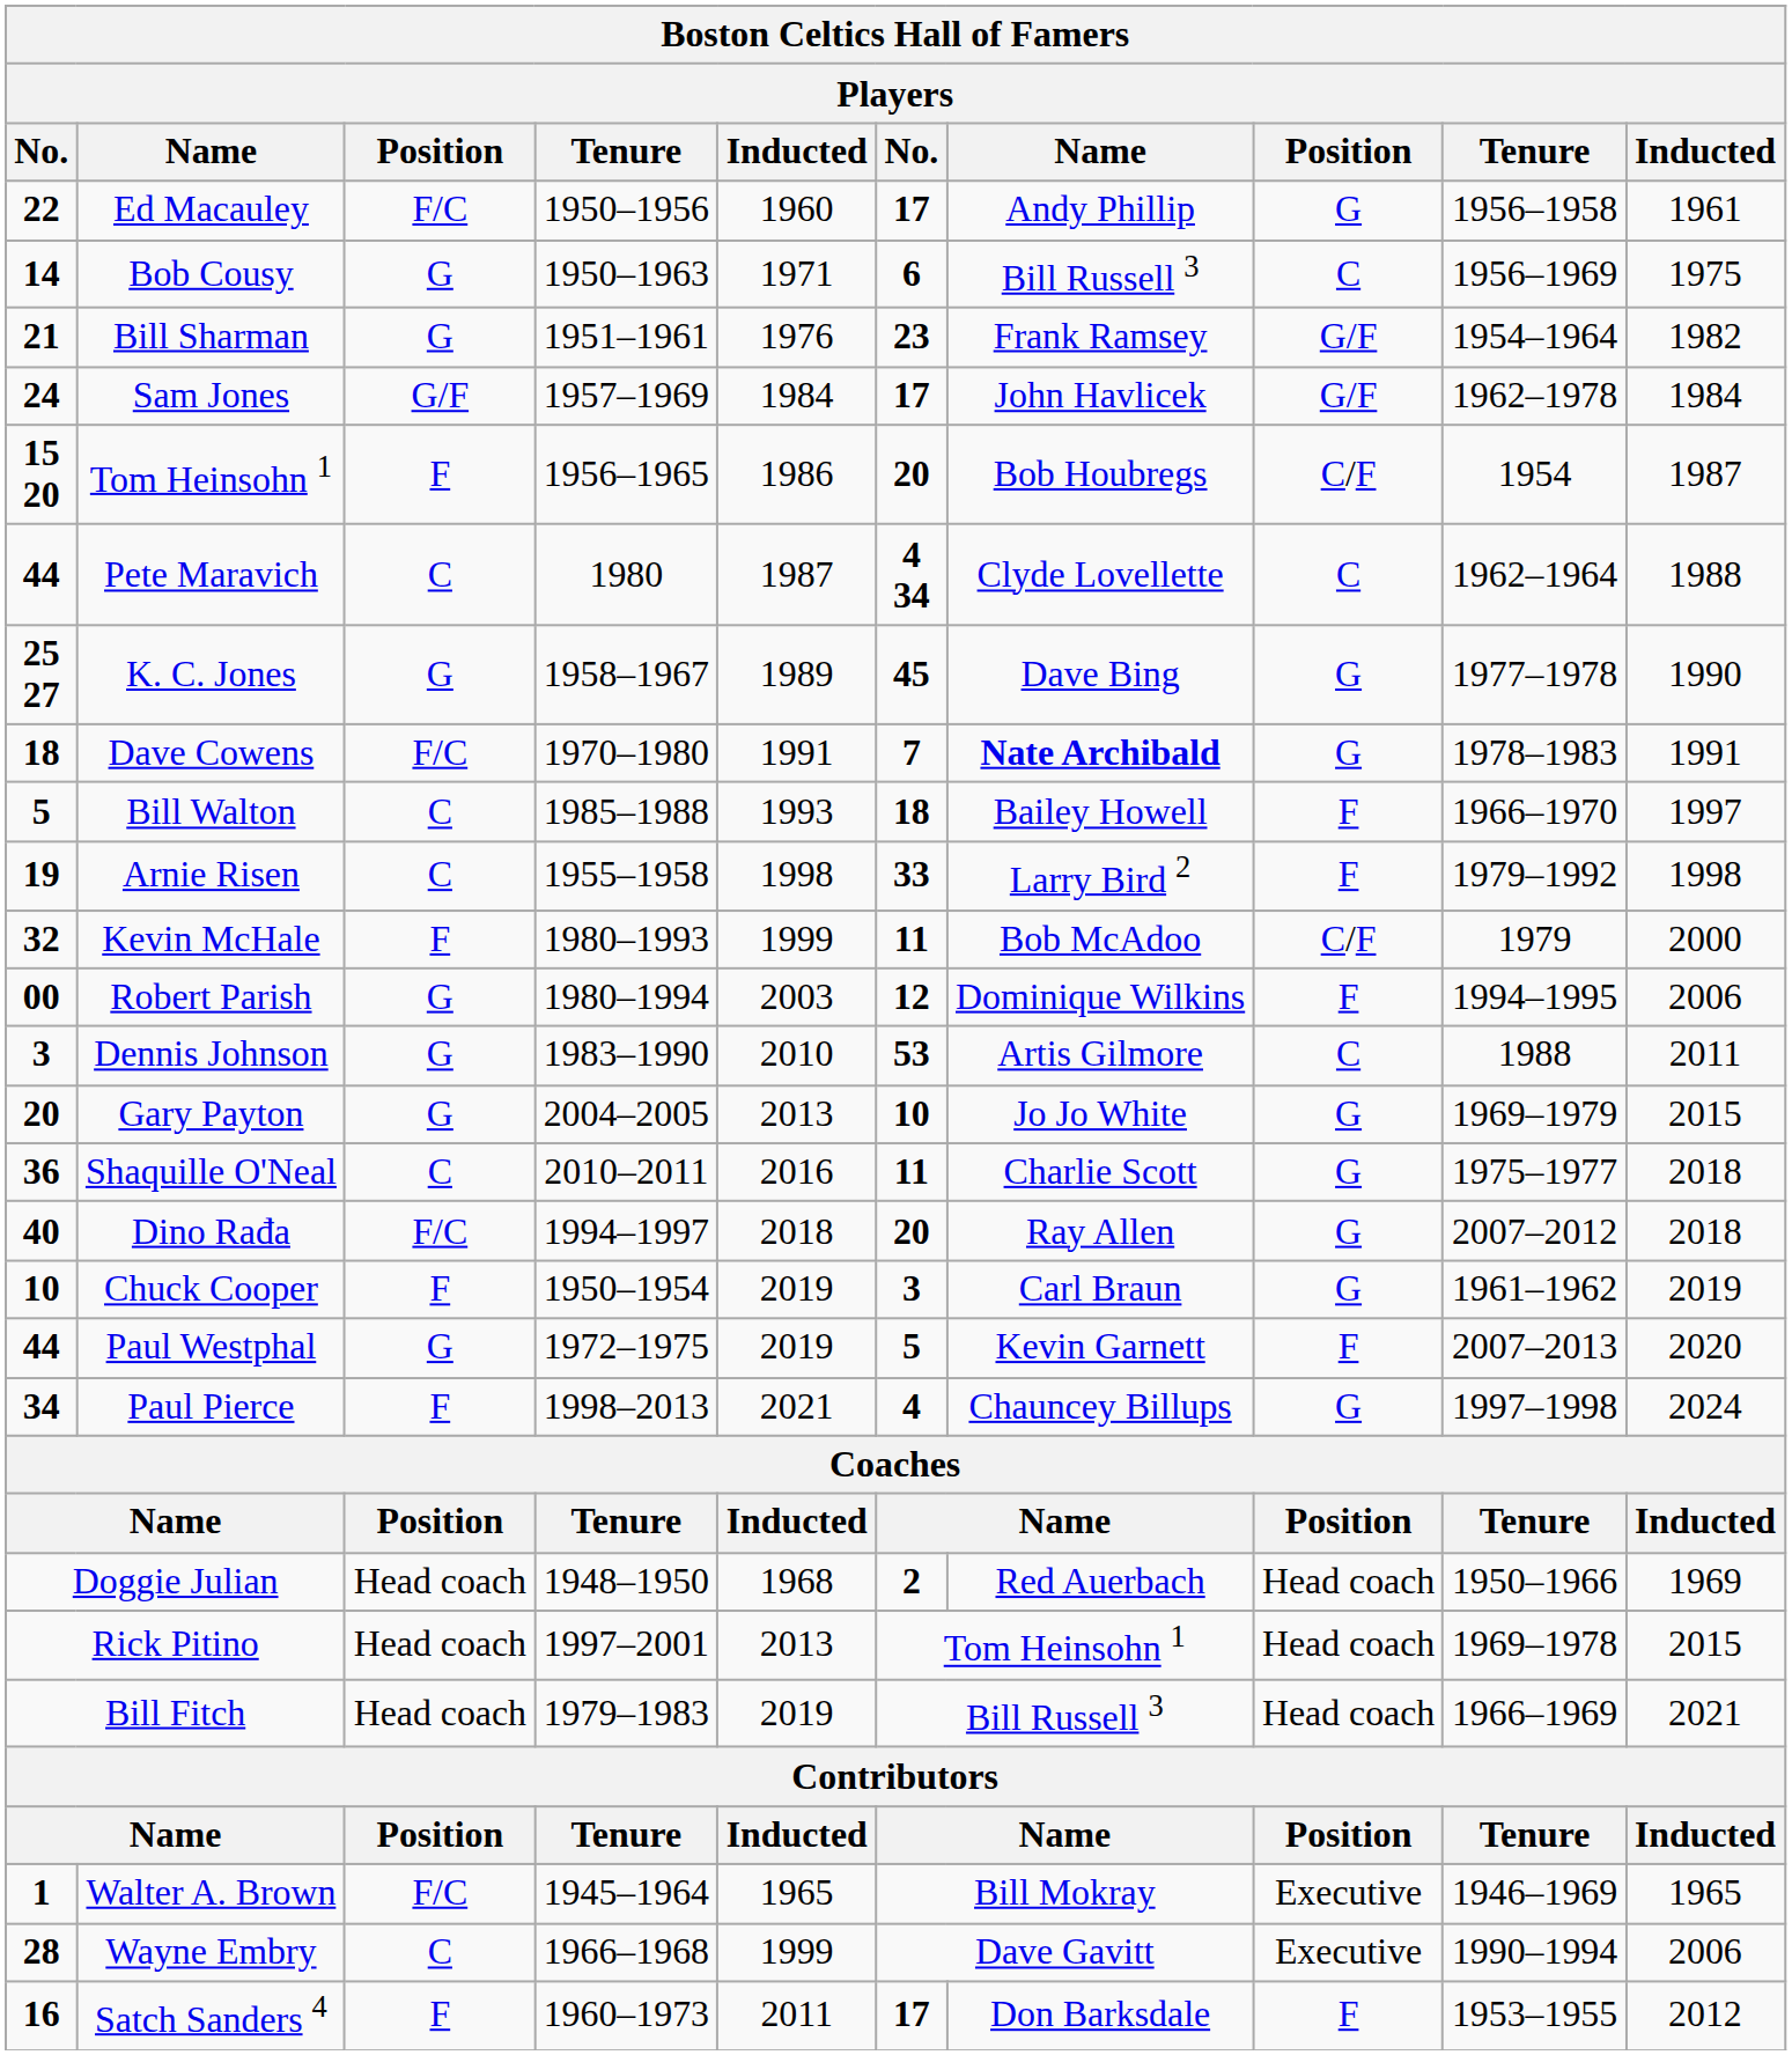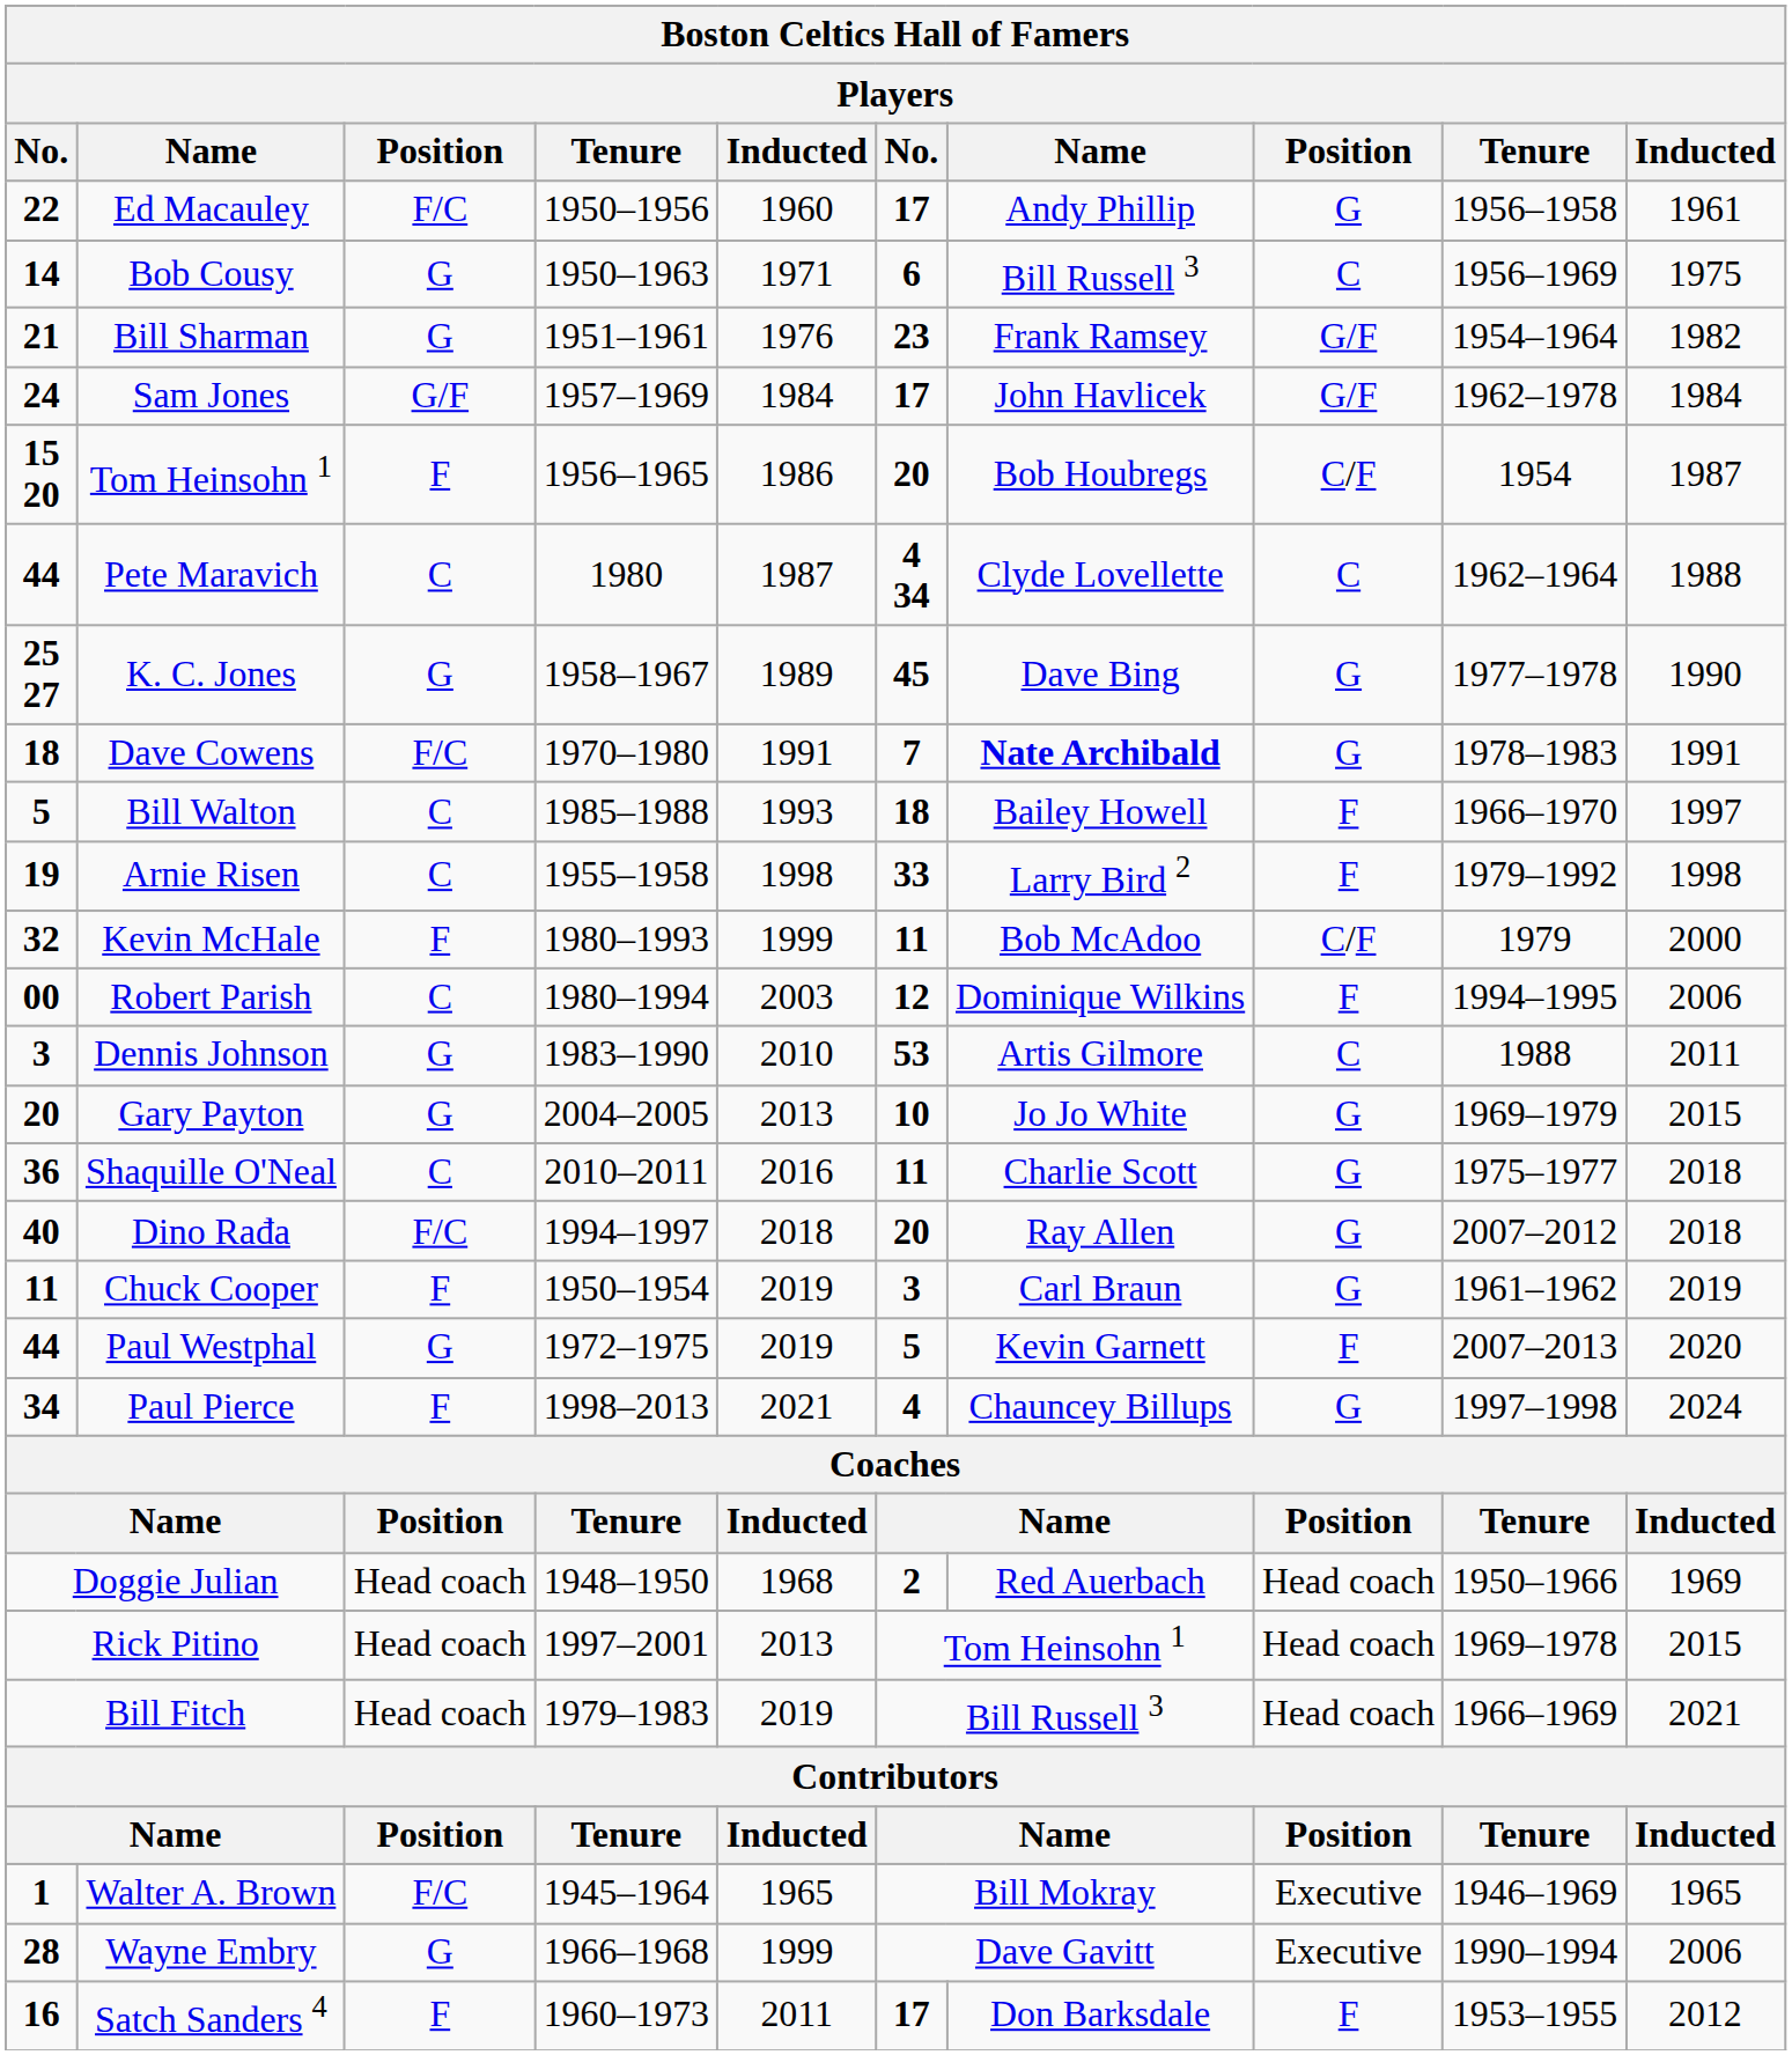Robert Parish | column 3: G -> C
Chuck Cooper | column 1: 10 -> 11
Wayne Embry | column 3: C -> G
